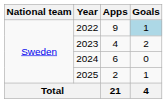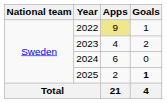2022 | Apps: no background -> khaki background
2022 | Goals: lightblue background -> no background
2025 | Goals: normal -> bold
